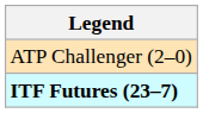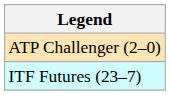row 3 | column 1: bold -> normal
